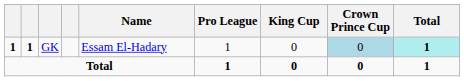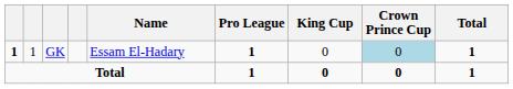row 2 | column 2: bold -> normal
row 2 | Pro League: normal -> bold
row 2 | Total: paleturquoise background -> no background
